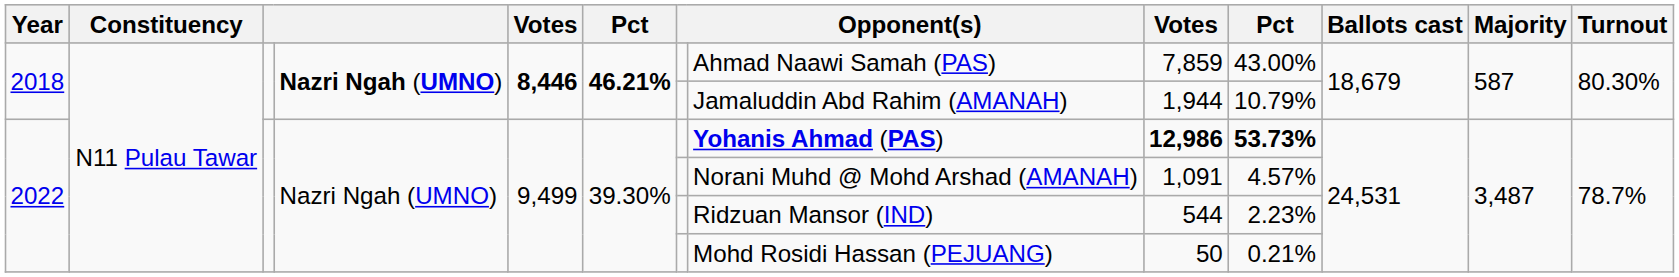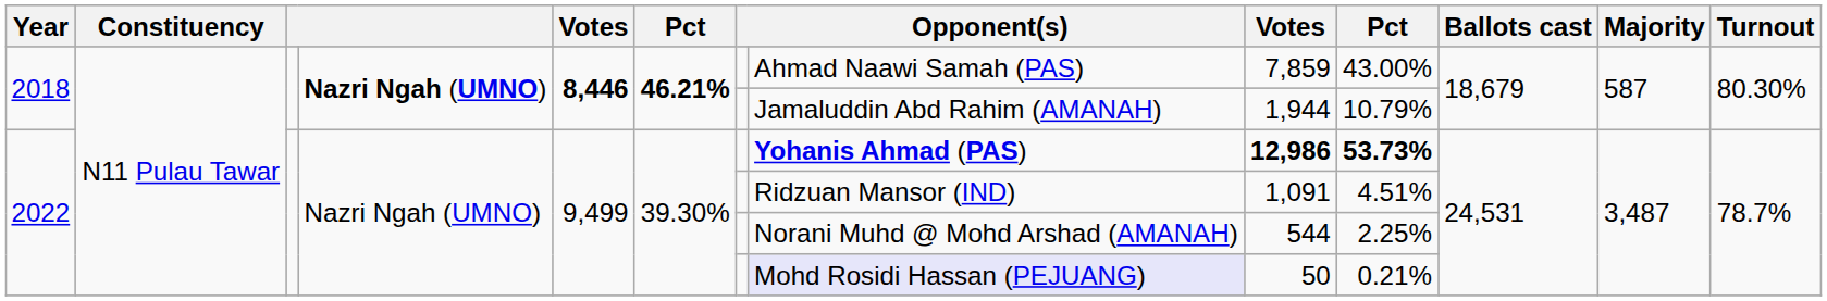row 5 | column 8: Norani Muhd @ Mohd Arshad (AMANAH) -> Ridzuan Mansor (IND)
row 5 | column 10: 4.57% -> 4.51%
row 6 | column 8: Ridzuan Mansor (IND) -> Norani Muhd @ Mohd Arshad (AMANAH)
row 6 | column 10: 2.23% -> 2.25%
row 7 | column 8: no background -> lavender background
